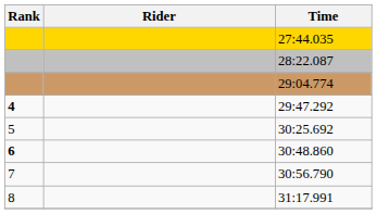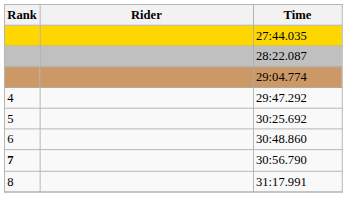29:47.292 | Rank: bold -> normal
30:48.860 | Rank: bold -> normal
30:56.790 | Rank: normal -> bold
